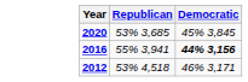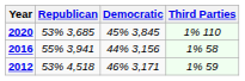+ column: Third Parties | 1% 110 | 1% 58 | 1% 59
2016 | Democratic: bold -> normal
